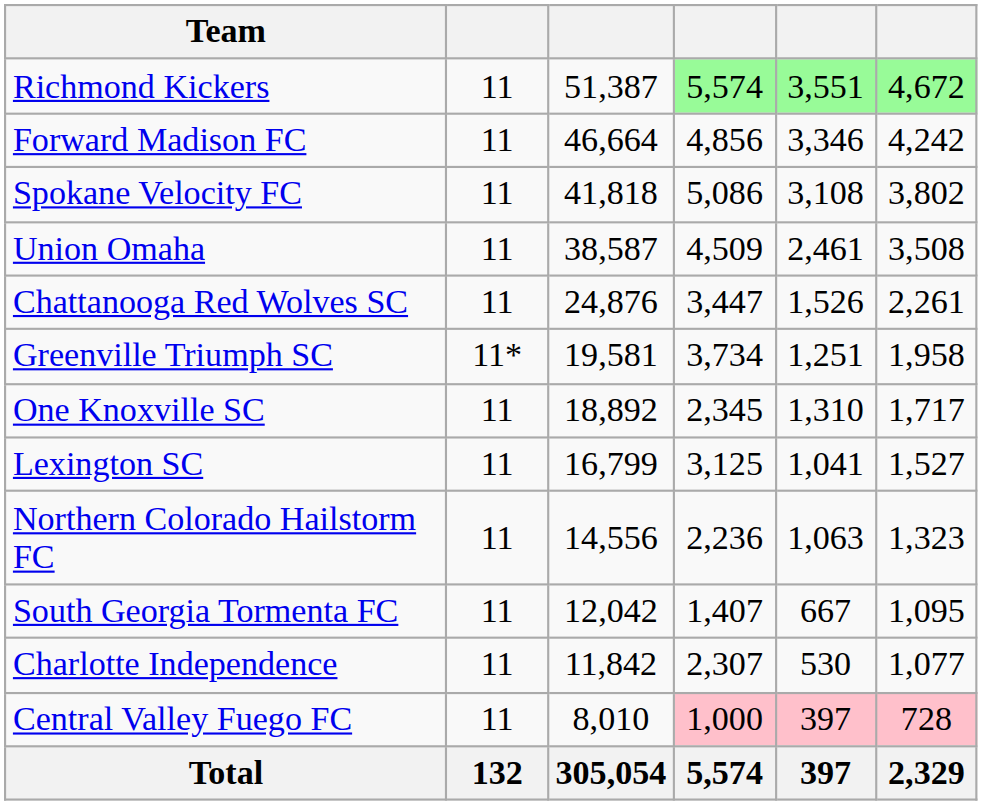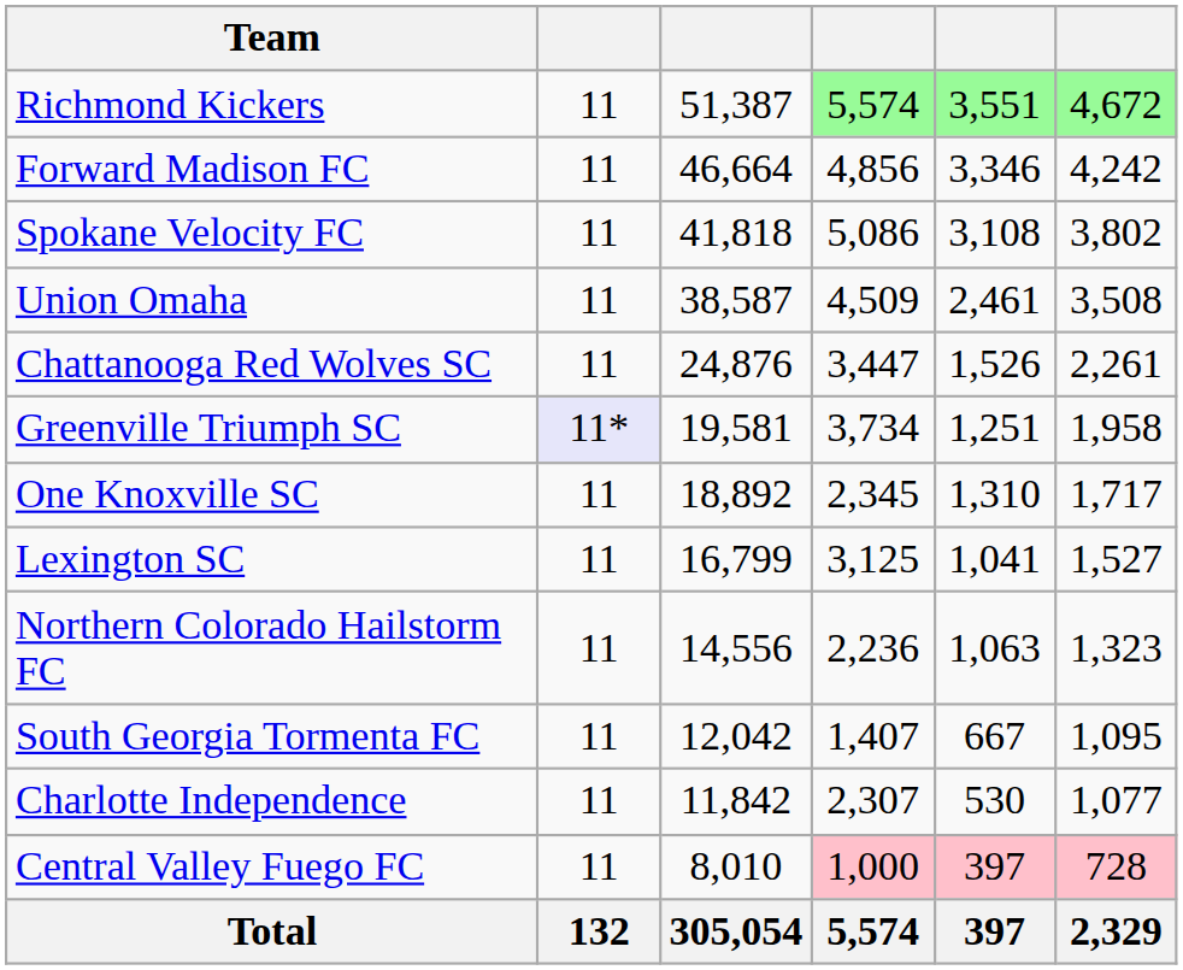Greenville Triumph SC | column 2: no background -> lavender background
